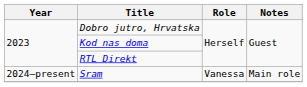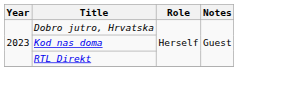- row: 2024–present | Sram | Vanessa | Main role
